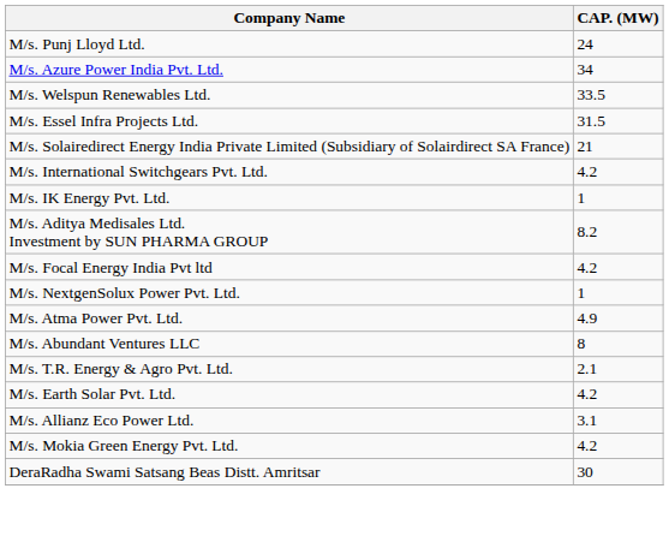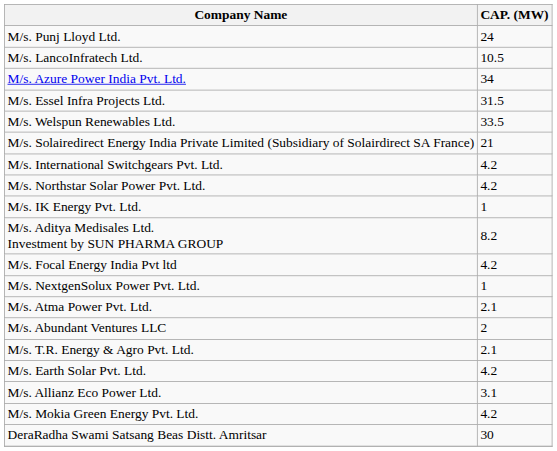+ row: M/s. LancoInfratech Ltd. | 10.5
rows swapped: M/s. Welspun Renewables Ltd. <-> M/s. Essel Infra Projects Ltd.
+ row: M/s. Northstar Solar Power Pvt. Ltd. | 4.2
M/s. Atma Power Pvt. Ltd. | CAP. (MW): 4.9 -> 2.1
M/s. Abundant Ventures LLC | CAP. (MW): 8 -> 2
